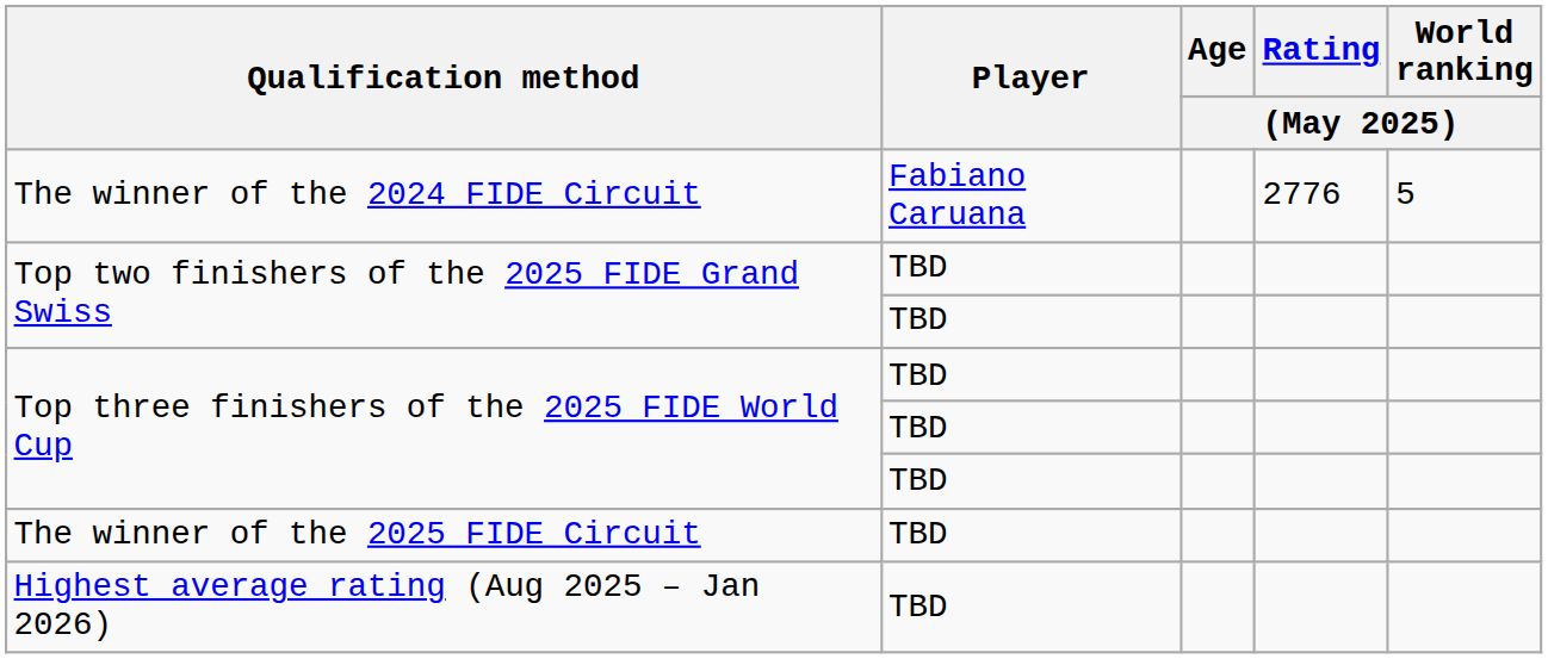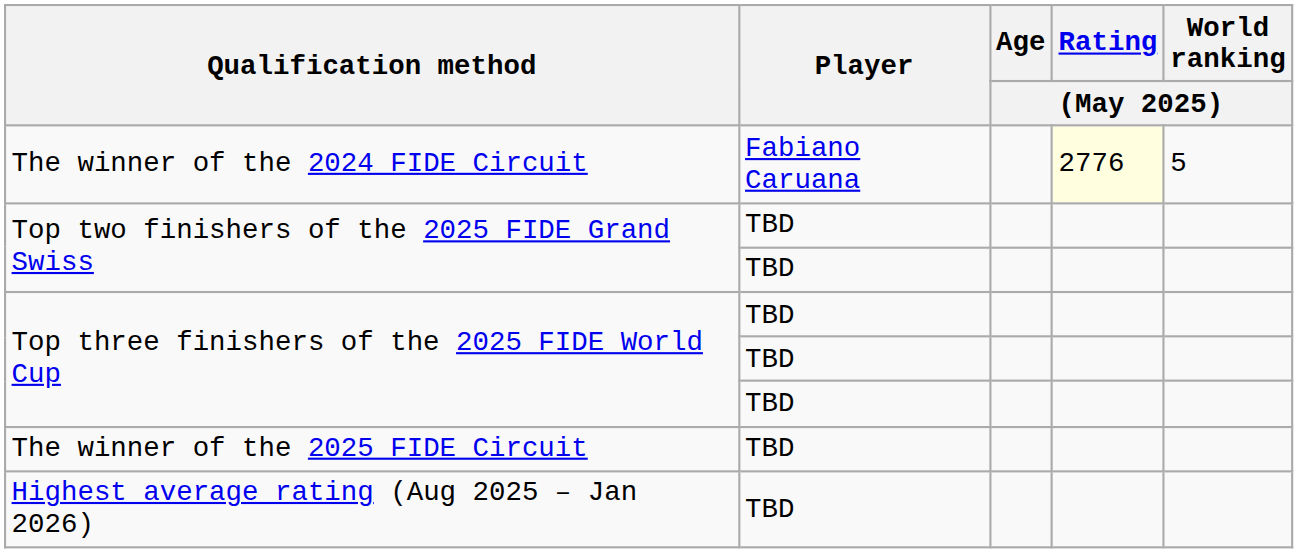The winner of the 2024 FIDE Circuit | Rating / (May 2025): no background -> lightyellow background
